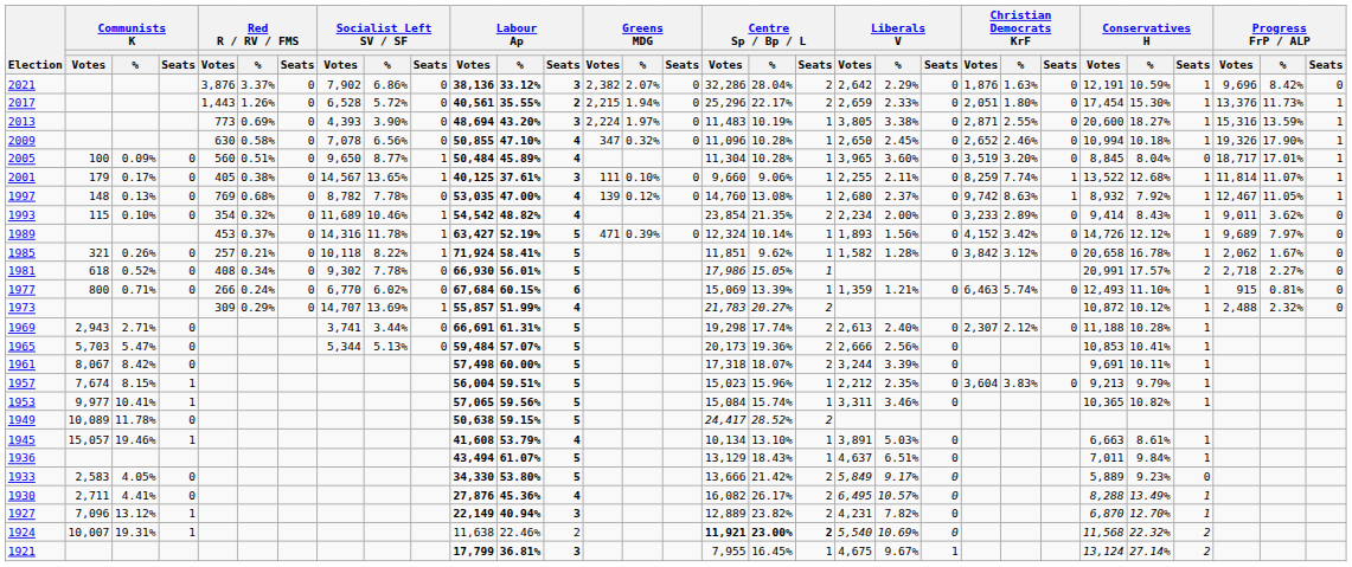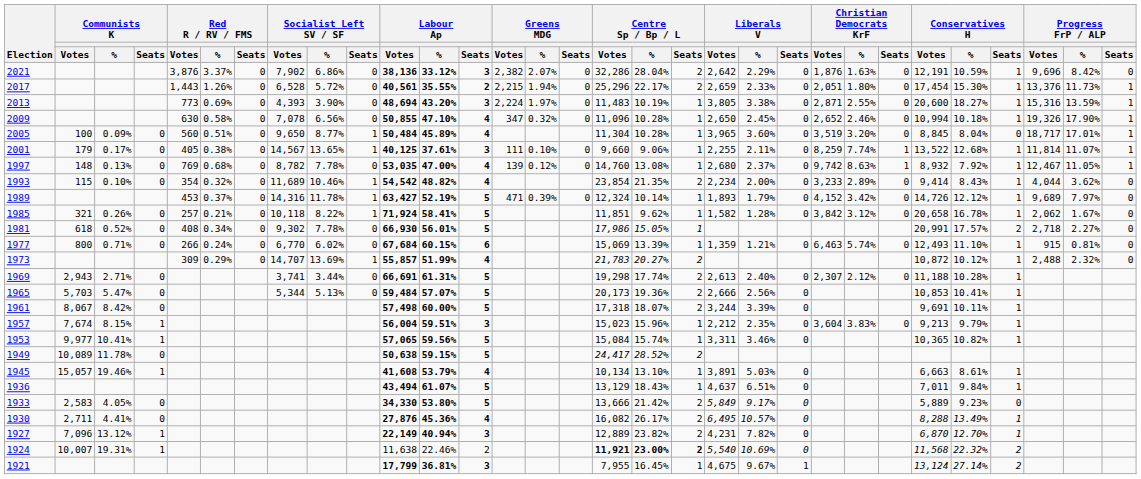1993 | Progress FrP / ALP / Votes: 9,011 -> 4,044
1989 | Liberals V / %: 1.56% -> 1.79%
1957 | Labour Ap / Seats: 5 -> 3
